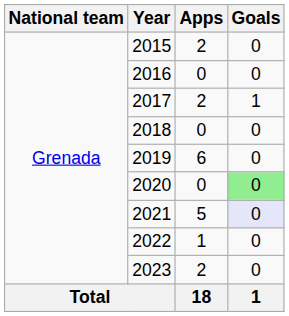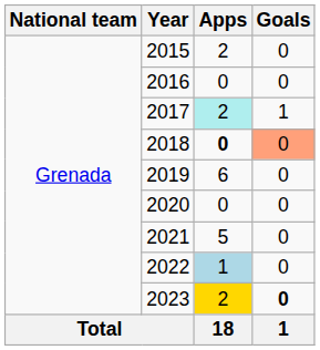2017 | Apps: no background -> paleturquoise background
2018 | Apps: normal -> bold
2018 | Goals: no background -> lightsalmon background
2020 | Goals: lightgreen background -> no background
2021 | Goals: lavender background -> no background
2022 | Apps: no background -> lightblue background
2023 | Apps: no background -> gold background
2023 | Goals: normal -> bold
